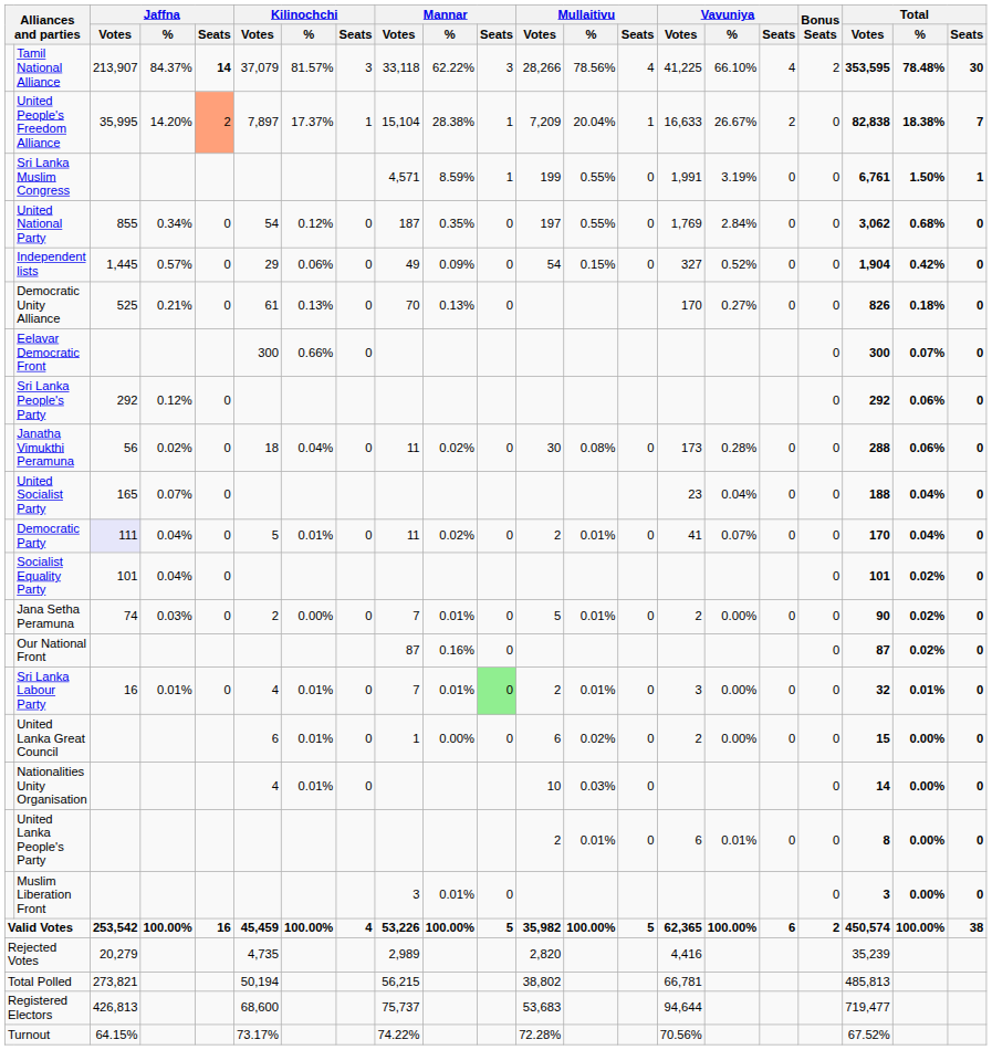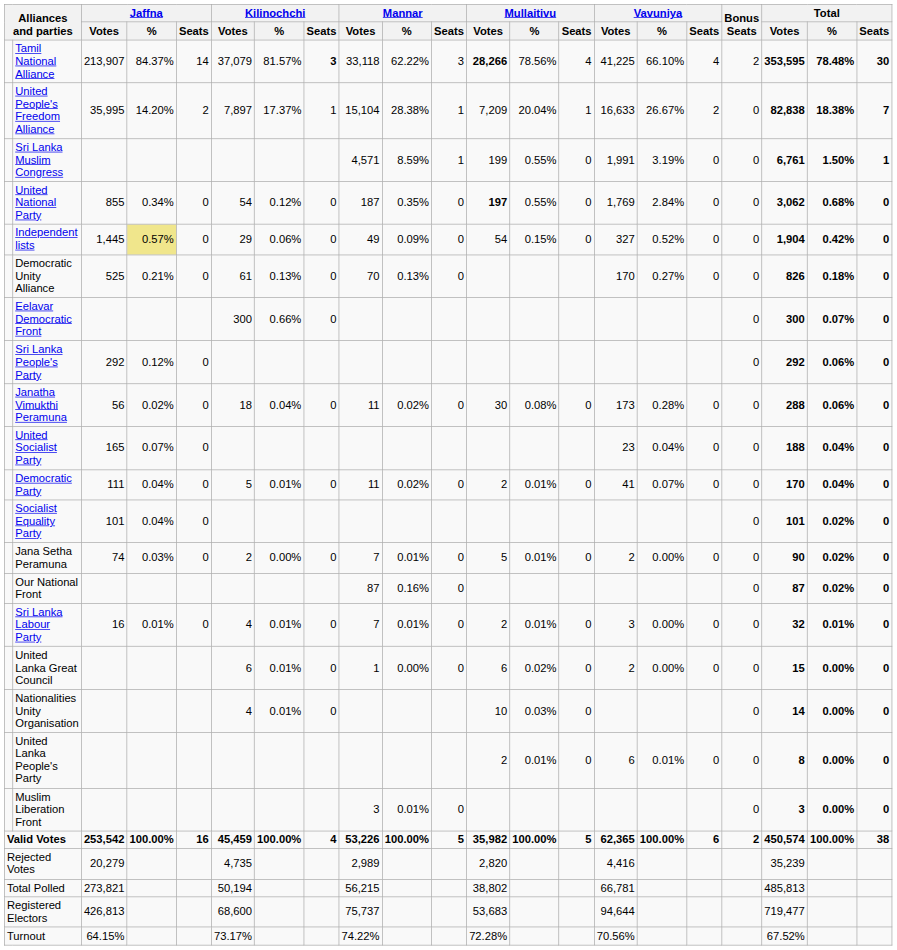Tamil National Alliance | Jaffna / Seats: bold -> normal
Tamil National Alliance | Kilinochchi / Seats: normal -> bold
Tamil National Alliance | Mullaitivu / Votes: normal -> bold
United People's Freedom Alliance | Jaffna / Seats: lightsalmon background -> no background
United National Party | Mullaitivu / Votes: normal -> bold
Independent lists | Jaffna / %: no background -> khaki background
Democratic Party | Jaffna / Votes: lavender background -> no background
Sri Lanka Labour Party | Mannar / Seats: lightgreen background -> no background
